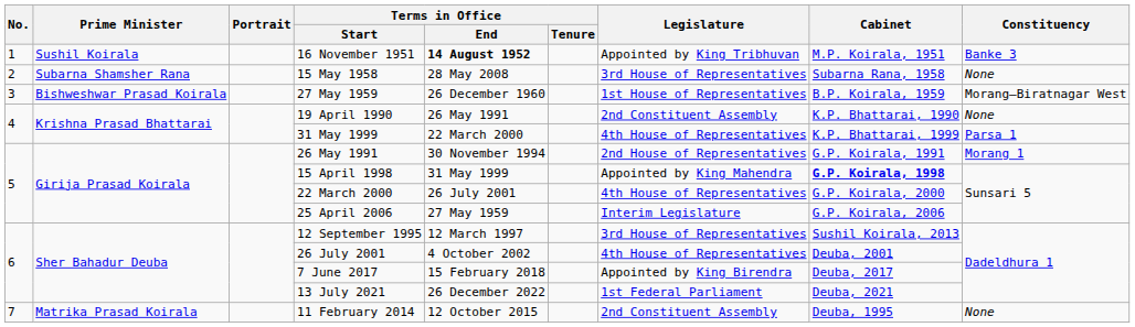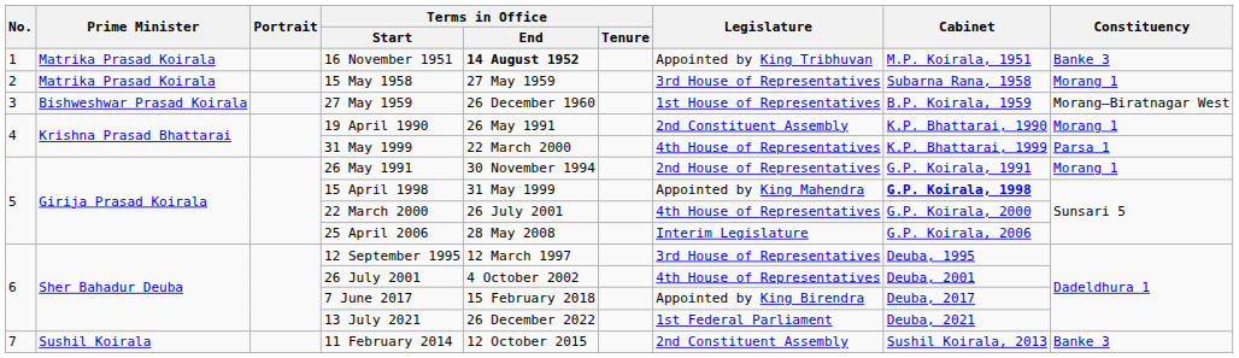16 November 1951 | Prime Minister: Sushil Koirala -> Matrika Prasad Koirala
15 May 1958 | Prime Minister: Subarna Shamsher Rana -> Matrika Prasad Koirala
15 May 1958 | Terms in Office / End: 28 May 2008 -> 27 May 1959
15 May 1958 | Constituency: None -> Morang 1
19 April 1990 | Constituency: None -> Morang 1
25 April 2006 | Terms in Office / End: 27 May 1959 -> 28 May 2008
12 September 1995 | Cabinet: Sushil Koirala, 2013 -> Deuba, 1995
11 February 2014 | Prime Minister: Matrika Prasad Koirala -> Sushil Koirala
11 February 2014 | Cabinet: Deuba, 1995 -> Sushil Koirala, 2013
11 February 2014 | Constituency: None -> Banke 3
